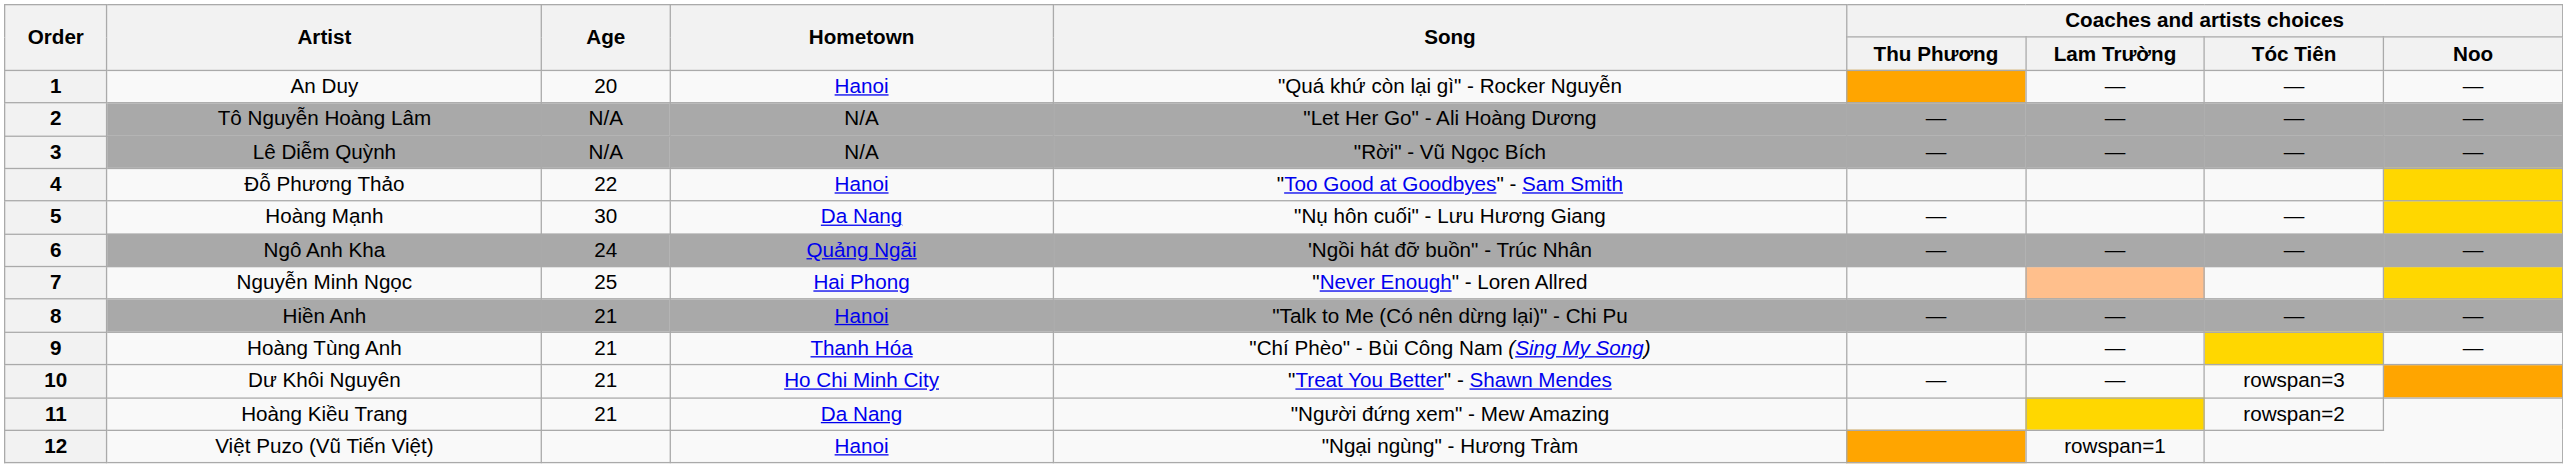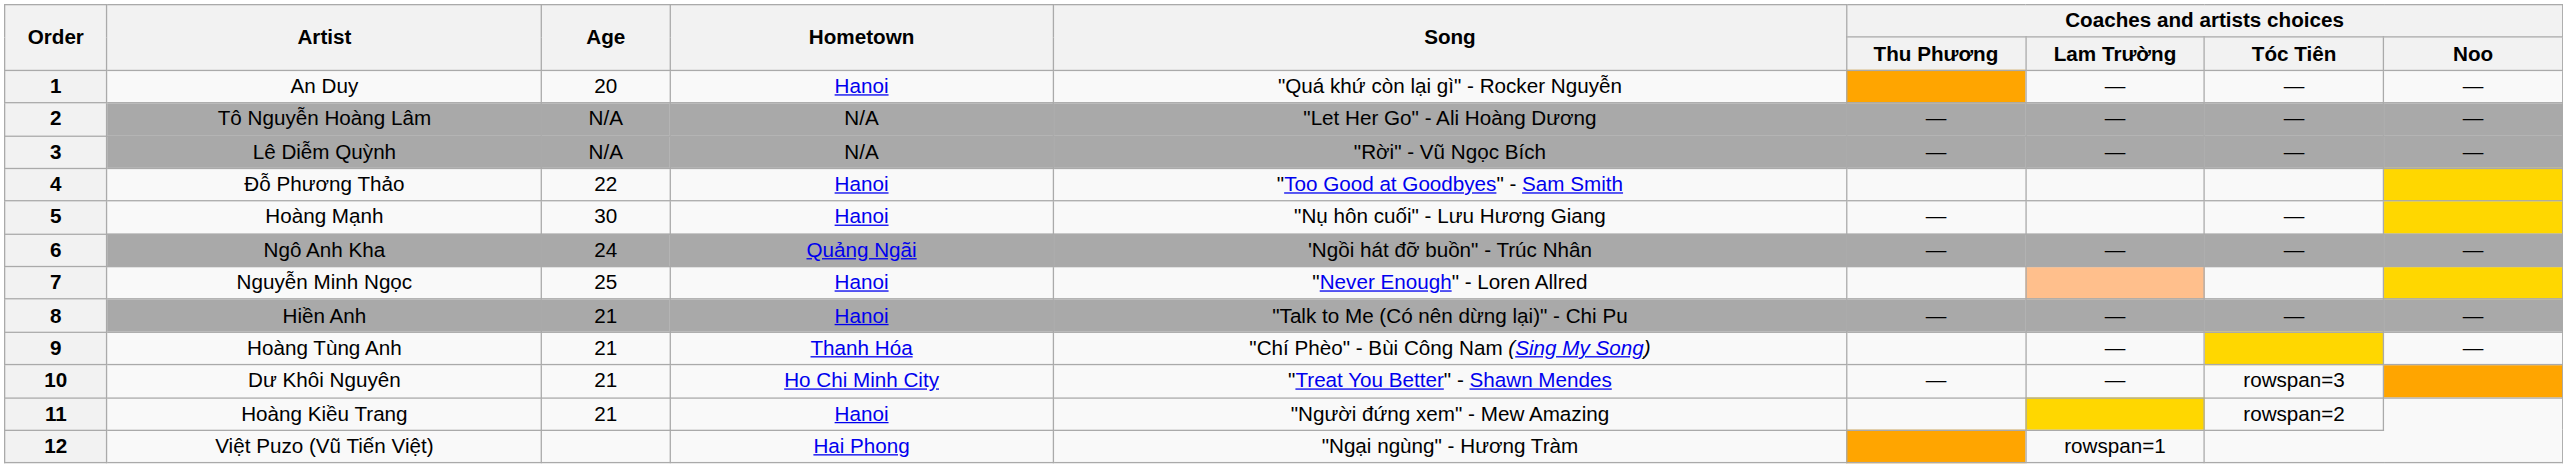5 | Hometown: Da Nang -> Hanoi
7 | Hometown: Hai Phong -> Hanoi
11 | Hometown: Da Nang -> Hanoi
12 | Hometown: Hanoi -> Hai Phong
